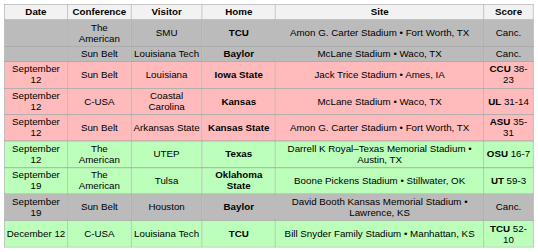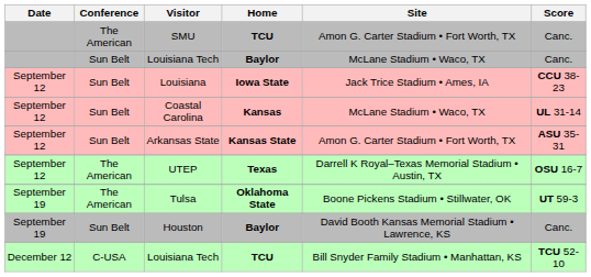Coastal Carolina | Conference: C-USA -> Sun Belt
